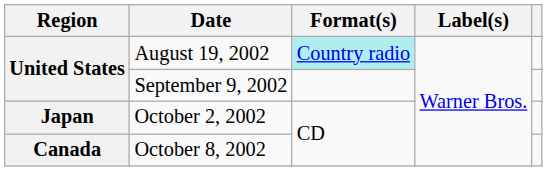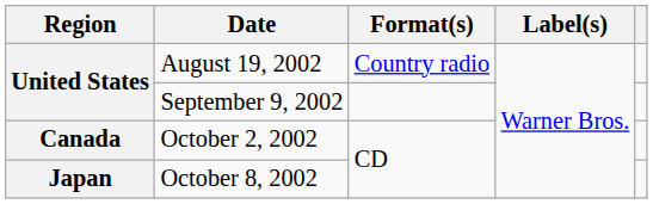August 19, 2002 | Format(s): paleturquoise background -> no background
October 2, 2002 | Region: Japan -> Canada
October 8, 2002 | Region: Canada -> Japan
